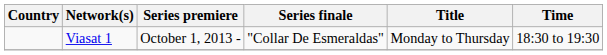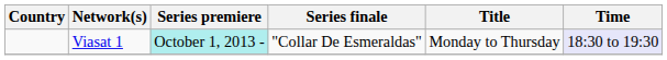Viasat 1 | Series premiere: no background -> paleturquoise background
Viasat 1 | Time: no background -> lavender background
